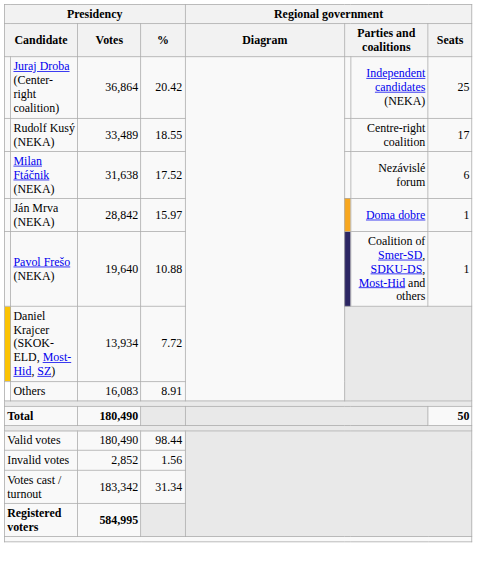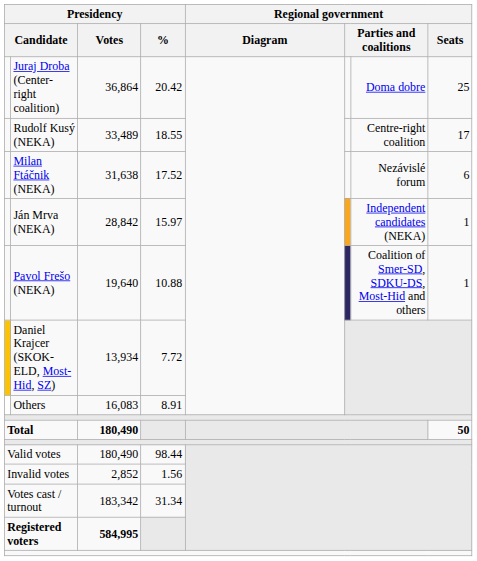Juraj Droba (Center-right coalition) | column 7: Independent candidates (NEKA) -> Doma dobre
Ján Mrva (NEKA) | column 7: Doma dobre -> Independent candidates (NEKA)
